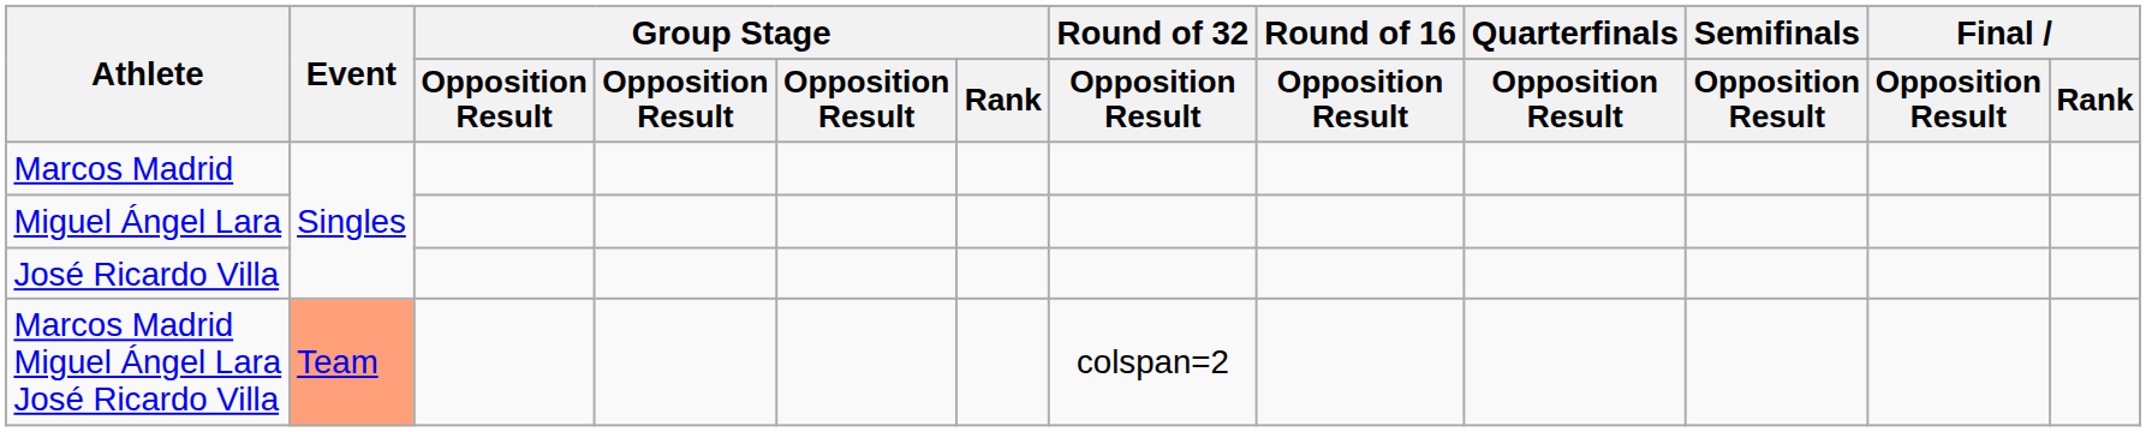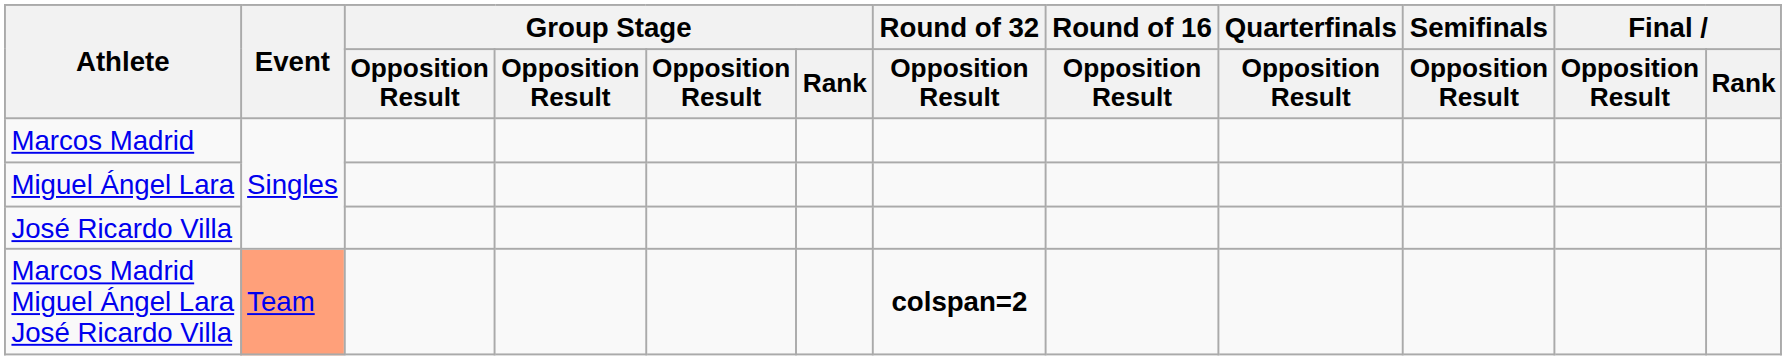Marcos Madrid Miguel Ángel Lara José Ricardo Villa | Round of 32 / Opposition Result: normal -> bold
